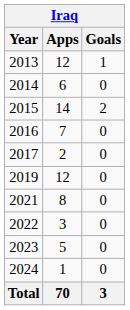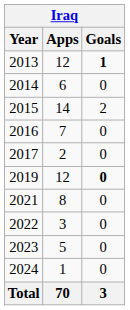2013 | Goals: normal -> bold
2019 | Goals: normal -> bold
